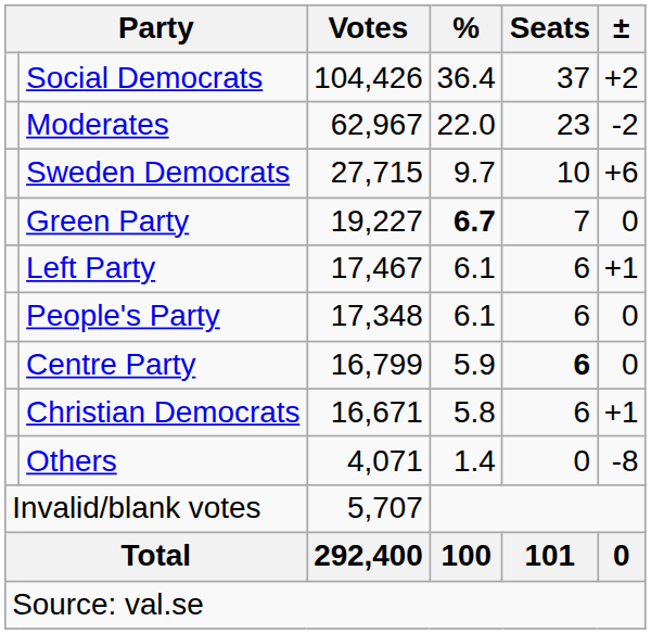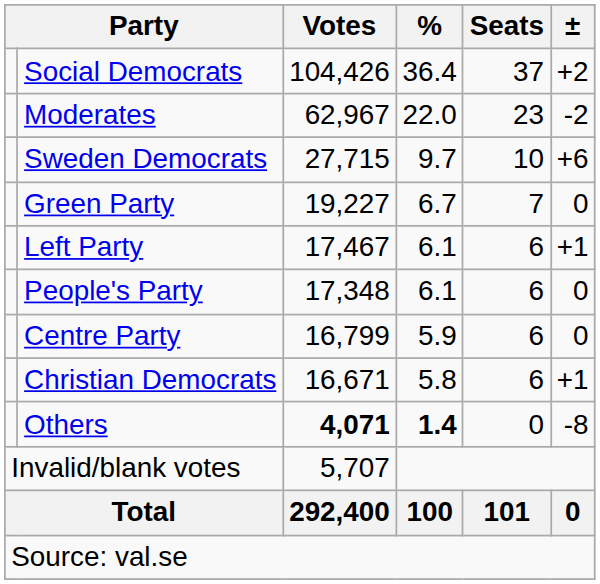Green Party | %: bold -> normal
Centre Party | Seats: bold -> normal
Others | Votes: normal -> bold
Others | %: normal -> bold
